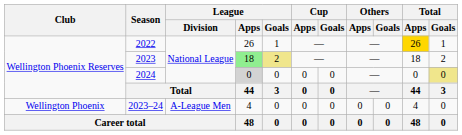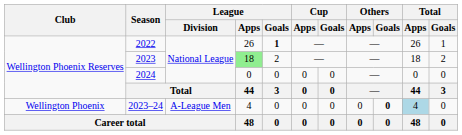2022 | League / Goals: normal -> bold
2022 | Total / Apps: gold background -> no background
2023 | League / Goals: khaki background -> no background
2024 | League / Apps: lightgrey background -> no background
2024 | Total / Goals: khaki background -> no background
2023–24 | Others / Goals: normal -> bold
2023–24 | Total / Apps: no background -> lightblue background
